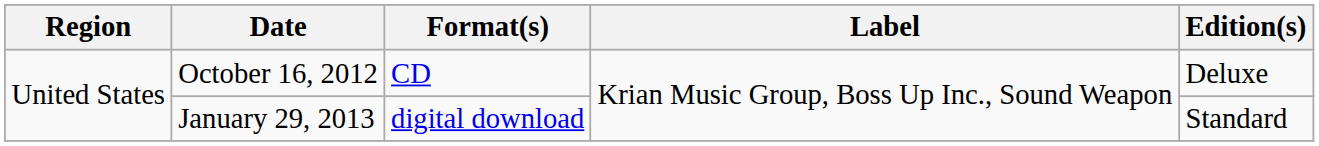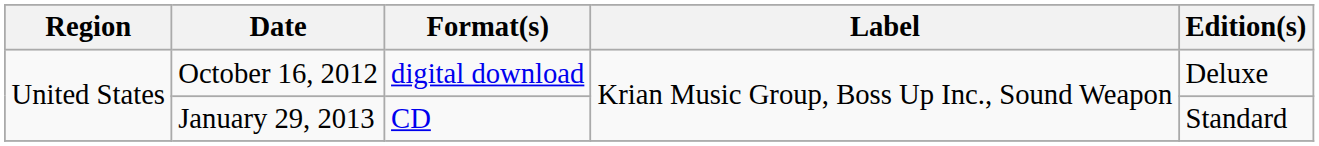October 16, 2012 | Format(s): CD -> digital download
January 29, 2013 | Format(s): digital download -> CD
